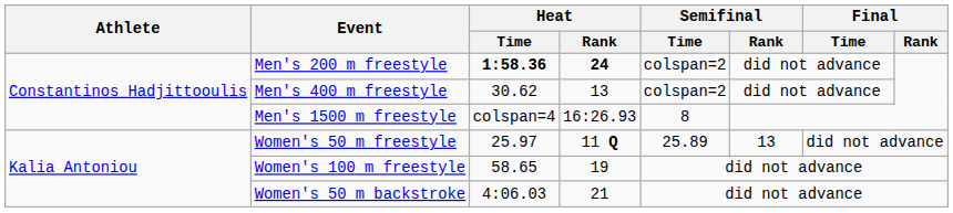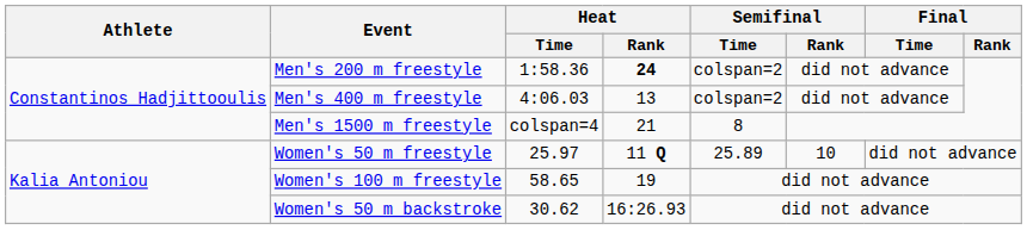Men's 200 m freestyle | Heat / Time: bold -> normal
Men's 400 m freestyle | Heat / Time: 30.62 -> 4:06.03
Men's 1500 m freestyle | Heat / Rank: 16:26.93 -> 21
Women's 50 m freestyle | Semifinal / Rank: 13 -> 10
Women's 50 m backstroke | Heat / Time: 4:06.03 -> 30.62
Women's 50 m backstroke | Heat / Rank: 21 -> 16:26.93
